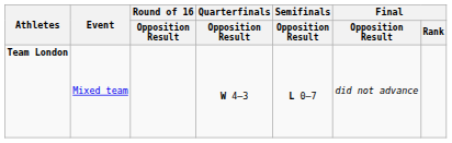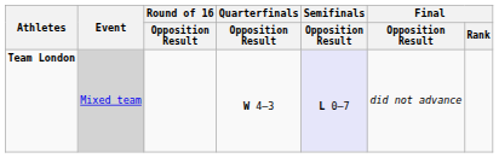Team London | Event: no background -> lightgrey background
Team London | Semifinals / Opposition Result: no background -> lavender background
